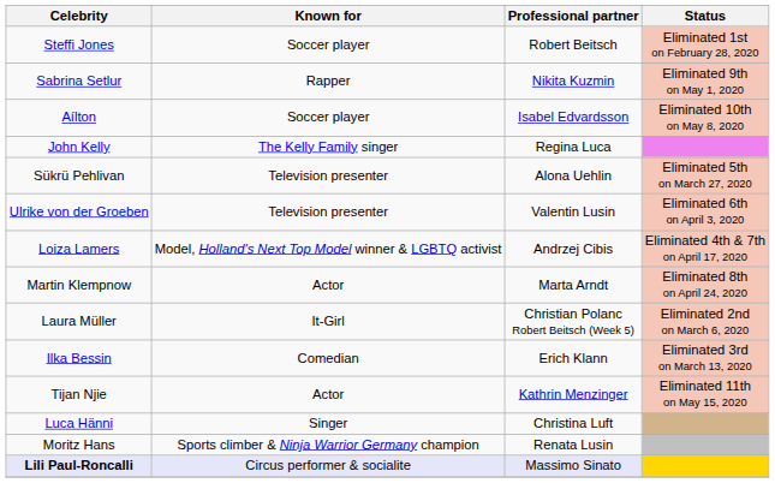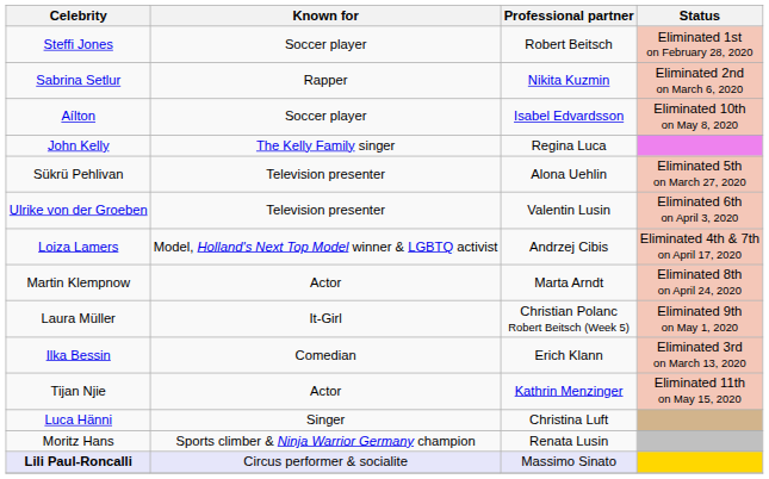Sabrina Setlur | Status: Eliminated 9th on May 1, 2020 -> Eliminated 2nd on March 6, 2020
Laura Müller | Status: Eliminated 2nd on March 6, 2020 -> Eliminated 9th on May 1, 2020
